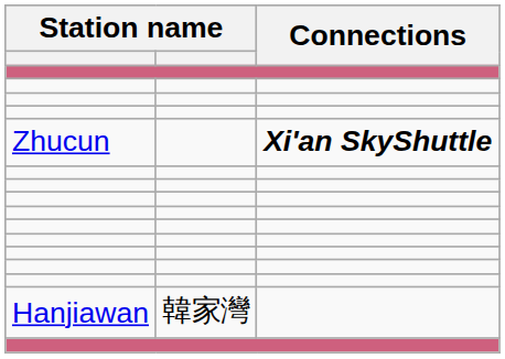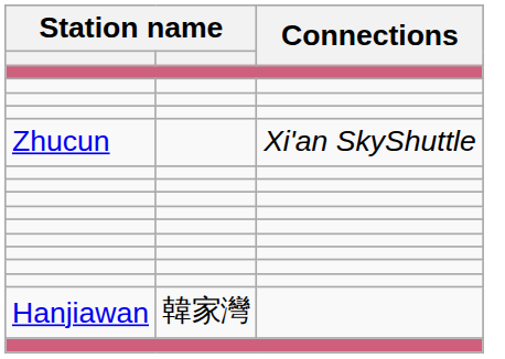Zhucun | Connections: bold -> normal
